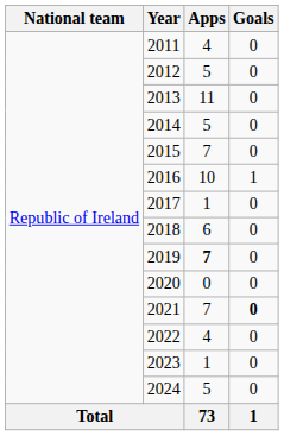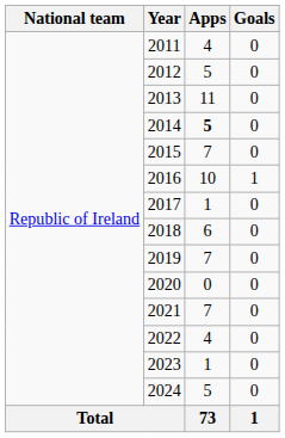2014 | Apps: normal -> bold
2019 | Apps: bold -> normal
2021 | Goals: bold -> normal
